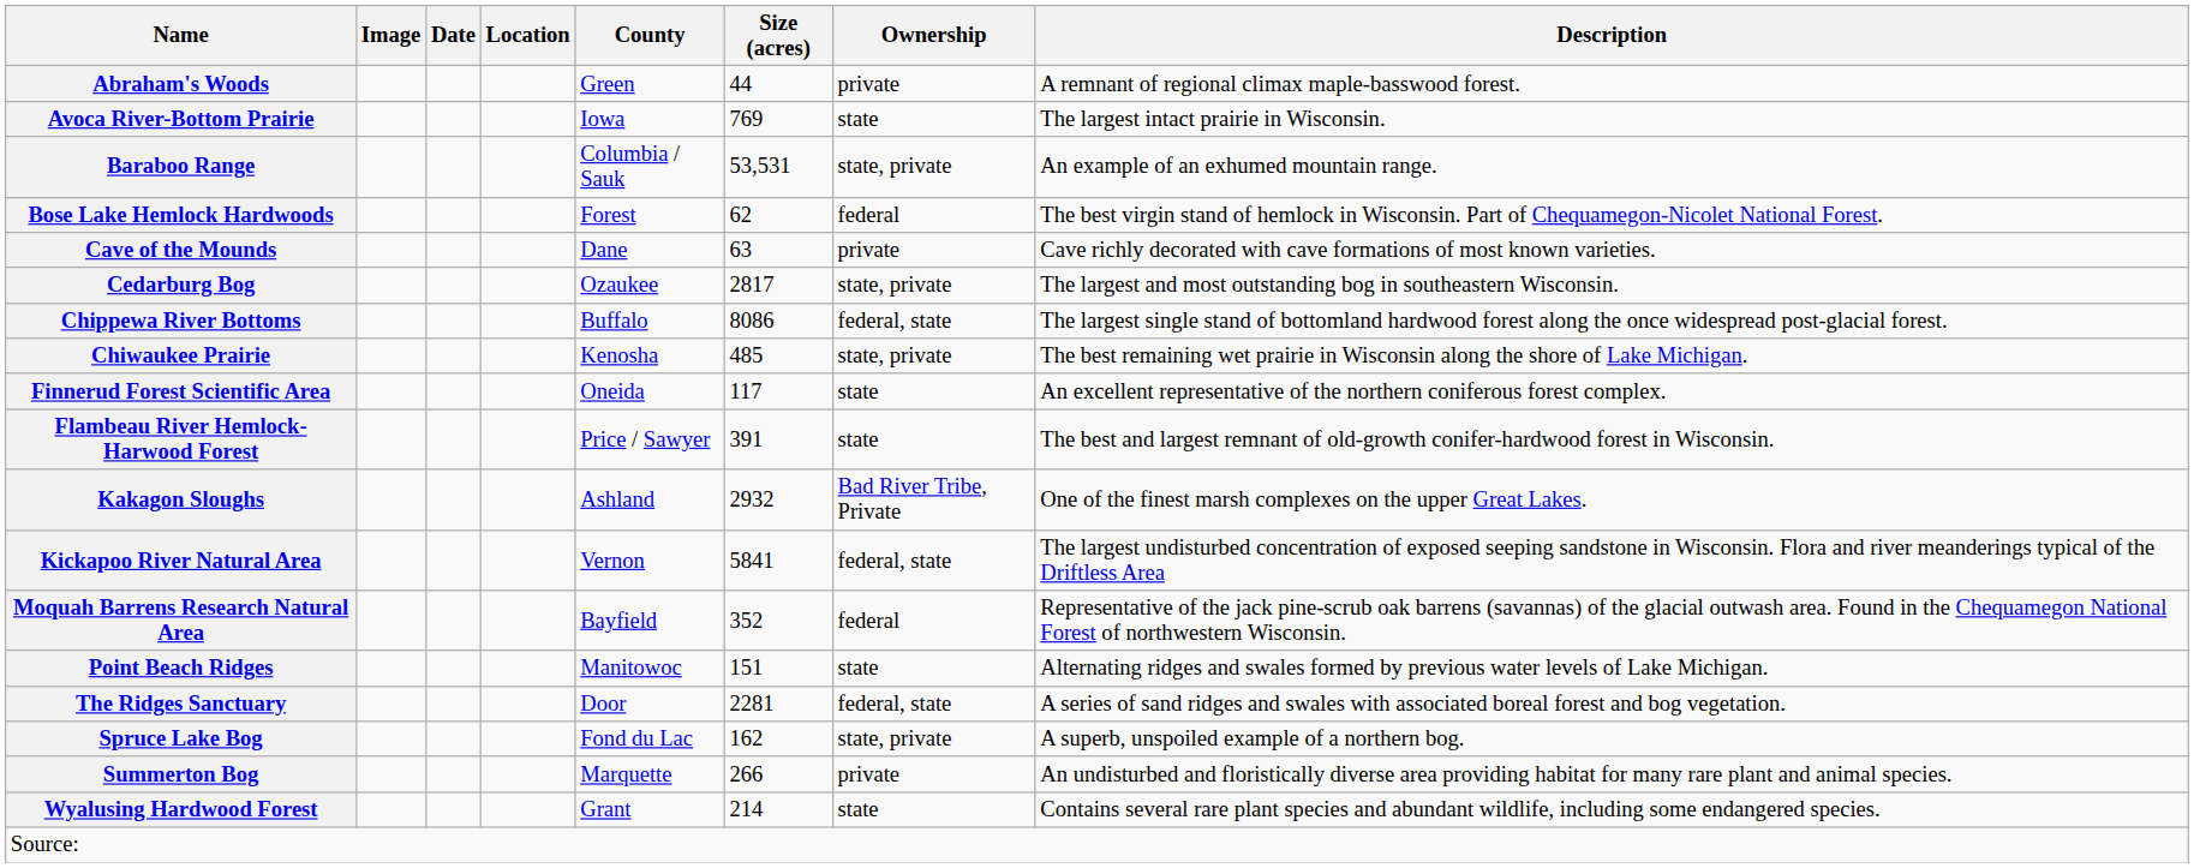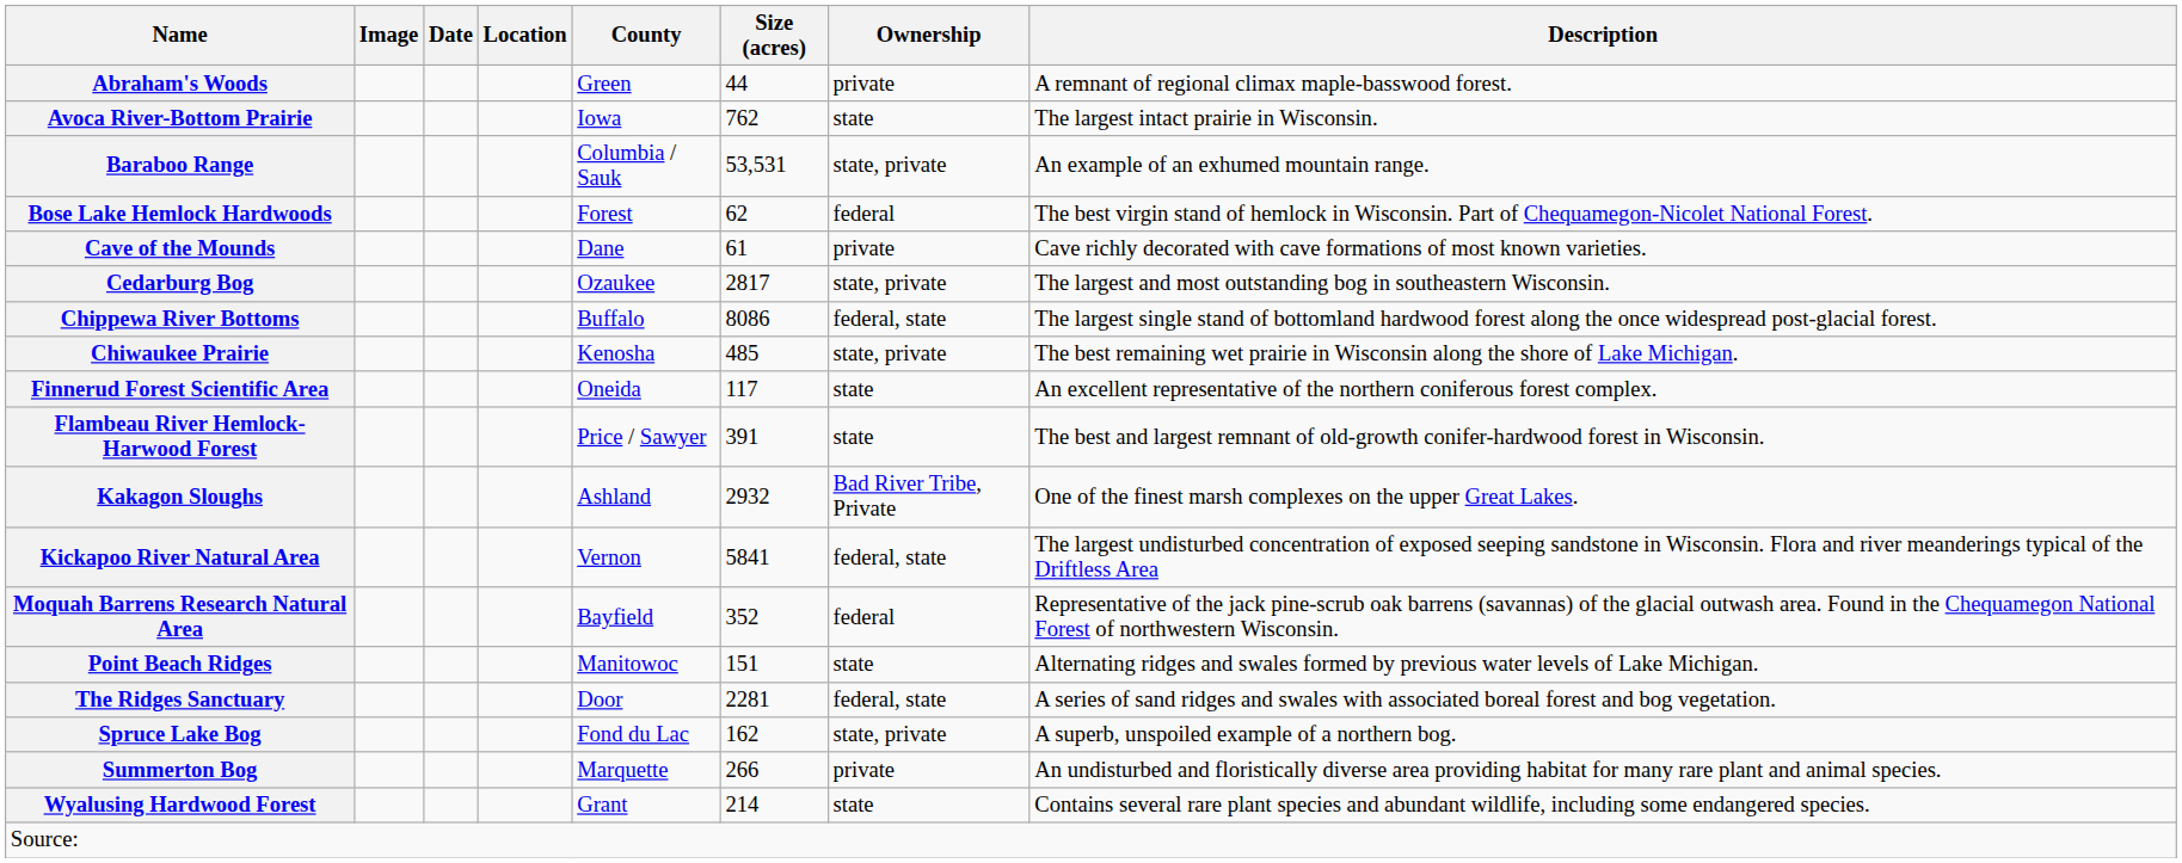Avoca River-Bottom Prairie | Size (acres): 769 -> 762
Cave of the Mounds | Size (acres): 63 -> 61
